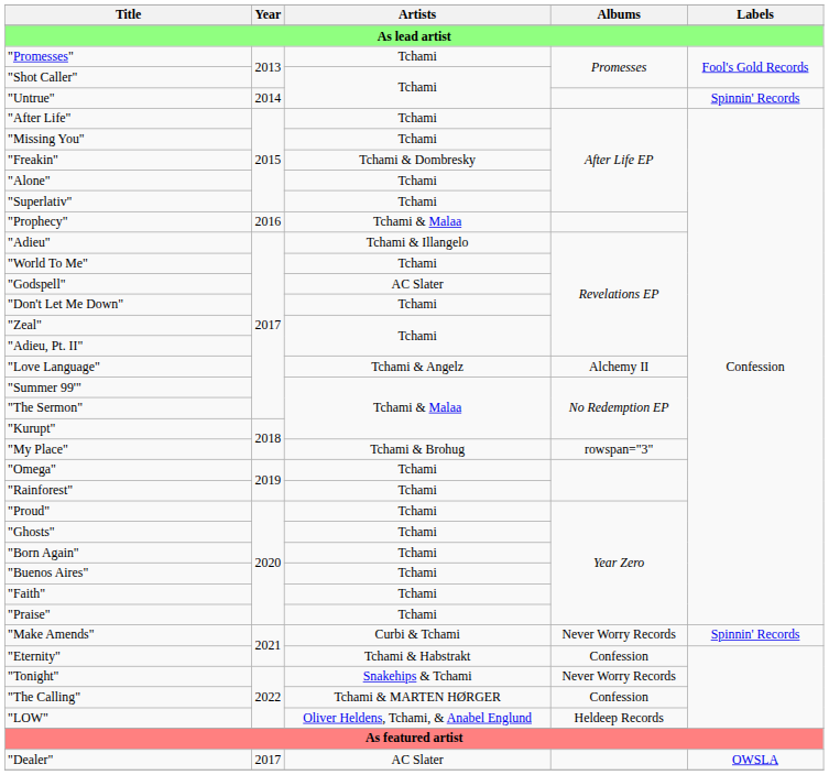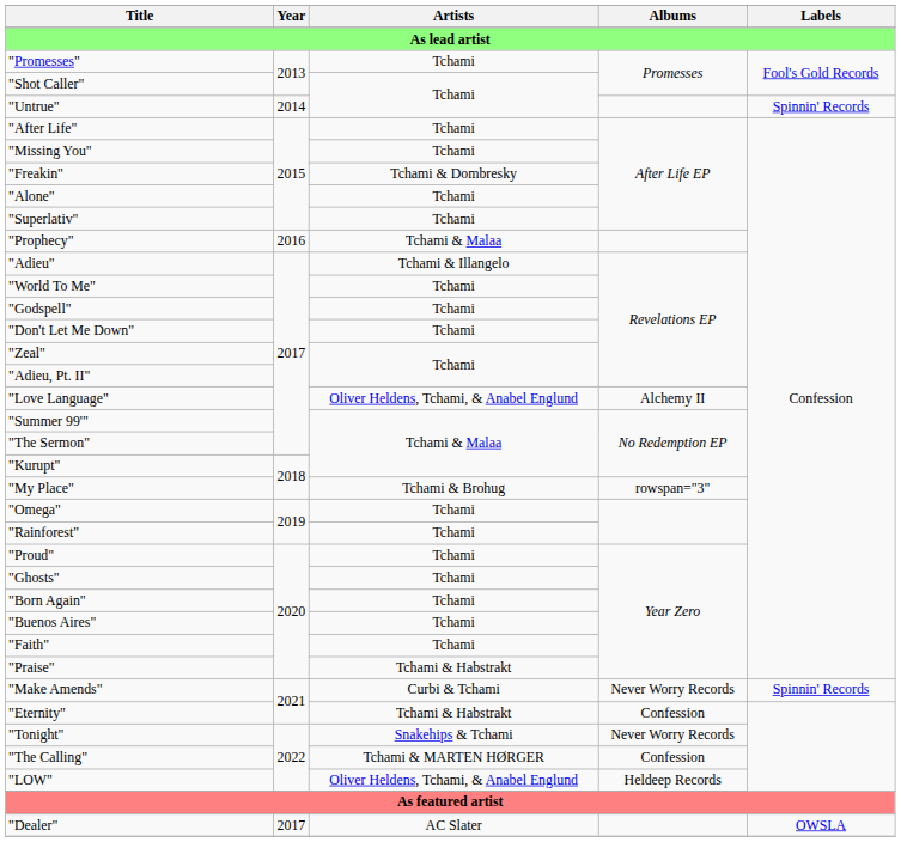"Godspell" | Artists: AC Slater -> Tchami
"Love Language" | Artists: Tchami & Angelz -> Oliver Heldens, Tchami, & Anabel Englund
"Praise" | Artists: Tchami -> Tchami & Habstrakt
